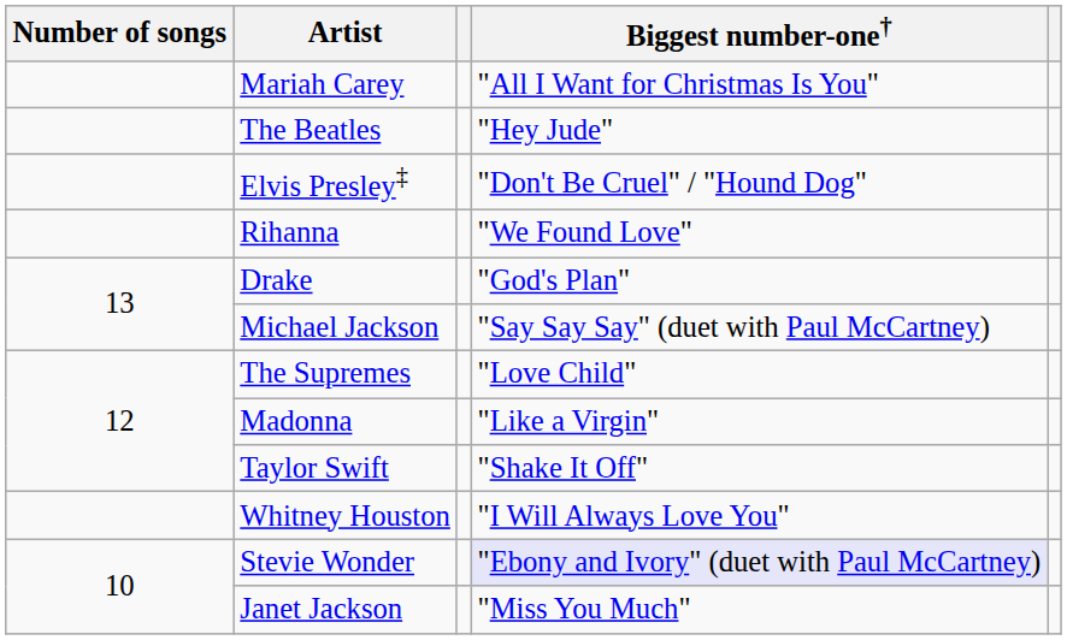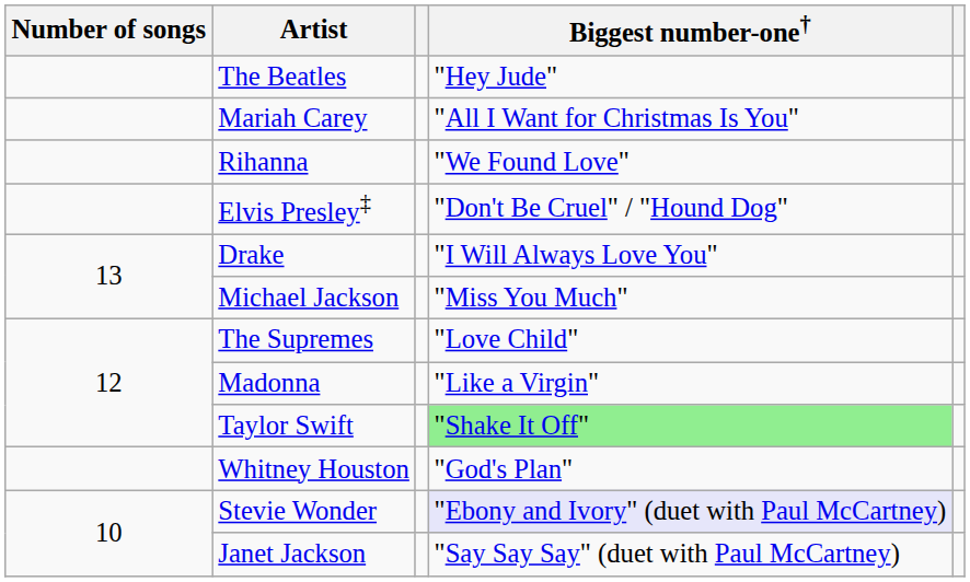rows swapped: The Beatles <-> Mariah Carey
rows swapped: Elvis Presley‡ <-> Rihanna
Drake | Biggest number-one†: "God's Plan" -> "I Will Always Love You"
Michael Jackson | Biggest number-one†: "Say Say Say" (duet with Paul McCartney) -> "Miss You Much"
Taylor Swift | Biggest number-one†: no background -> lightgreen background
Whitney Houston | Biggest number-one†: "I Will Always Love You" -> "God's Plan"
Janet Jackson | Biggest number-one†: "Miss You Much" -> "Say Say Say" (duet with Paul McCartney)
